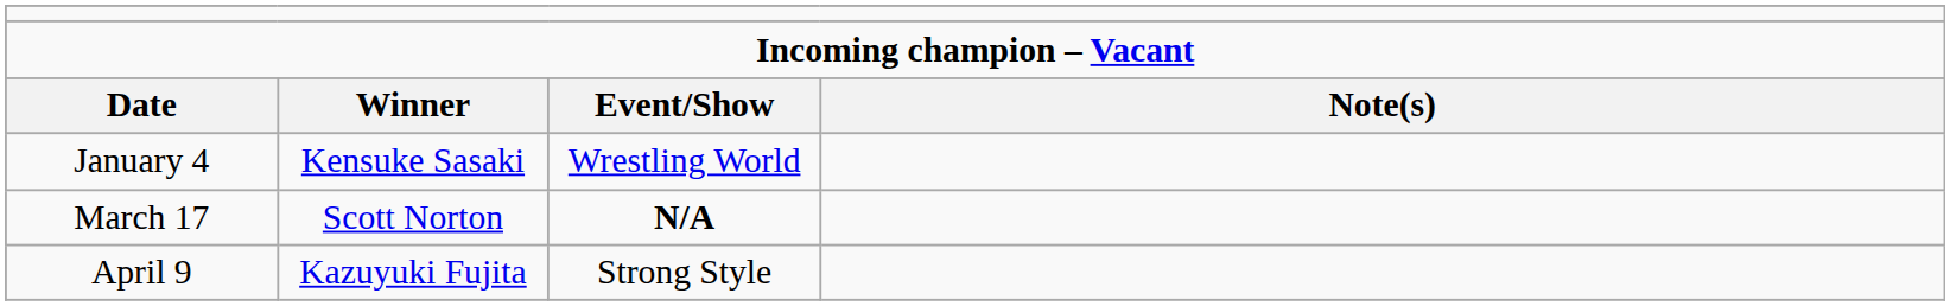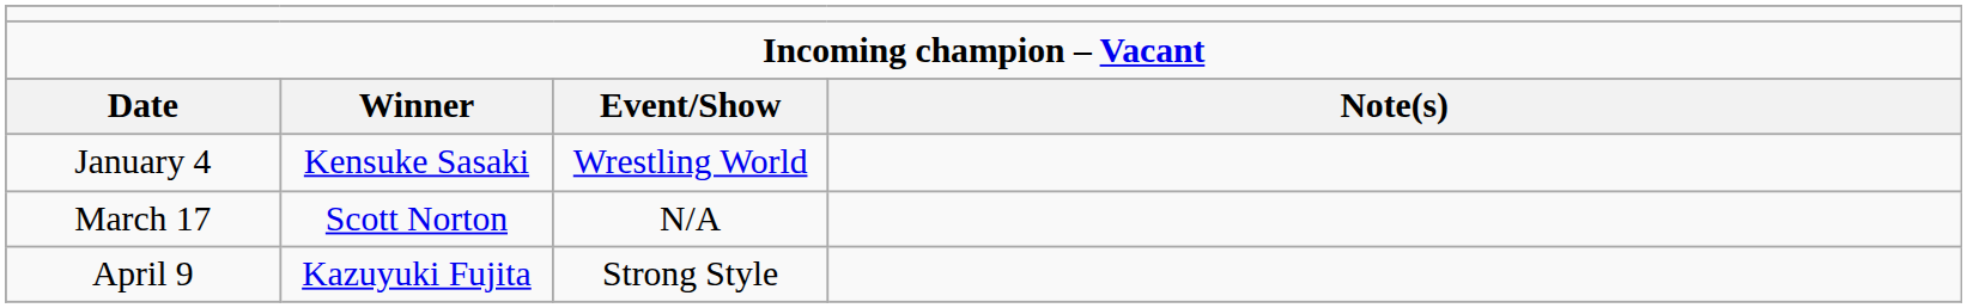March 17 | column 3: bold -> normal
